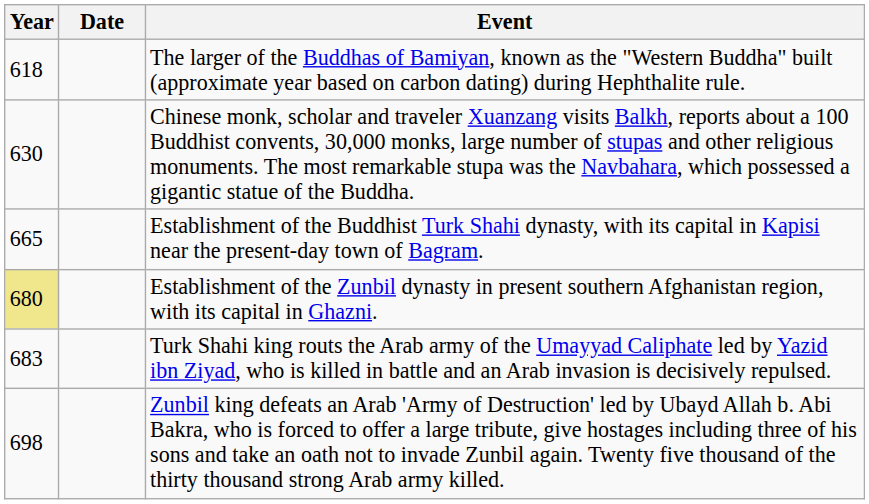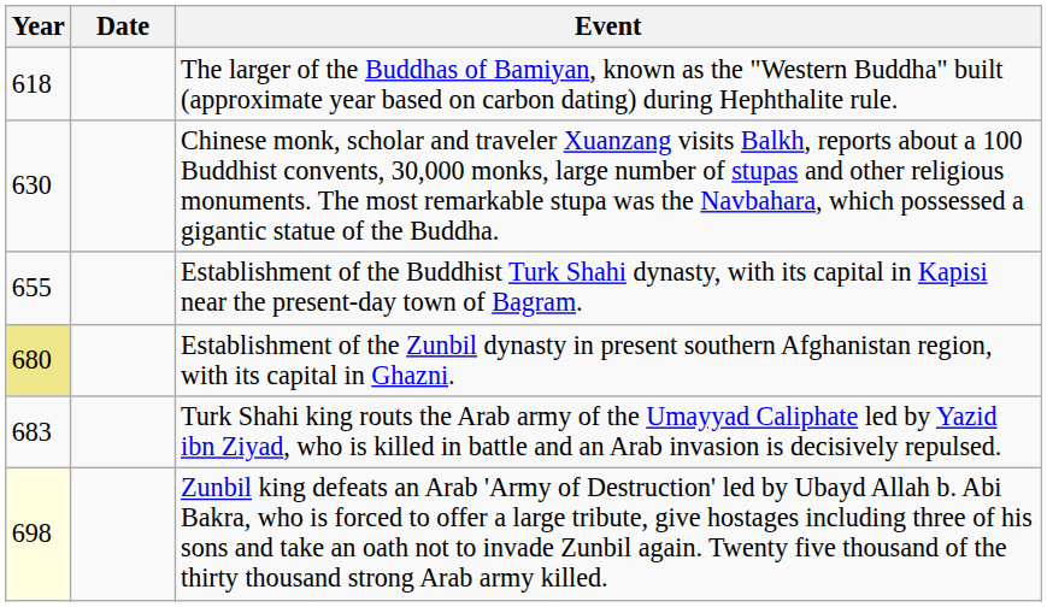row 4 | Year: 665 -> 655
row 7 | Year: no background -> lightyellow background
